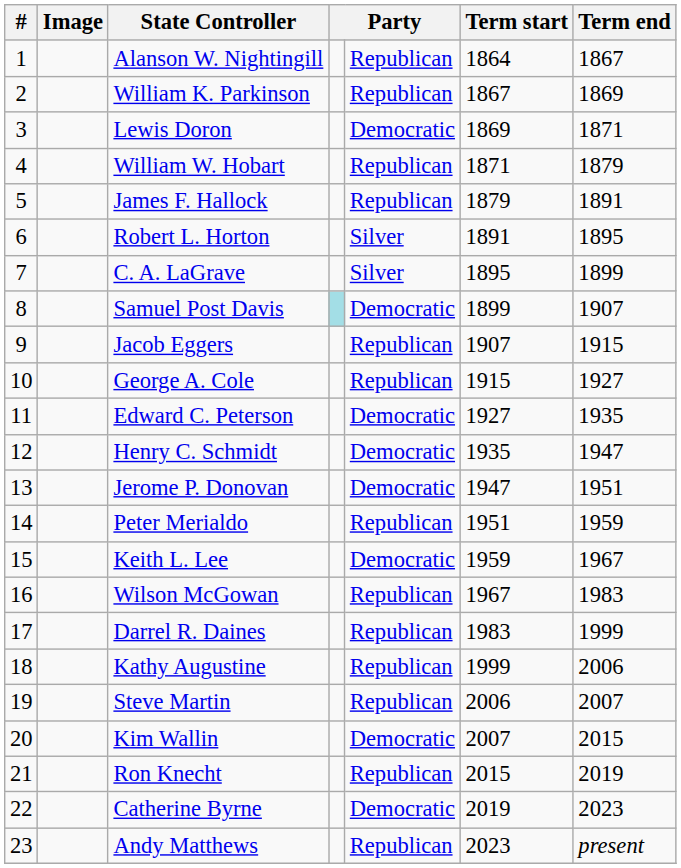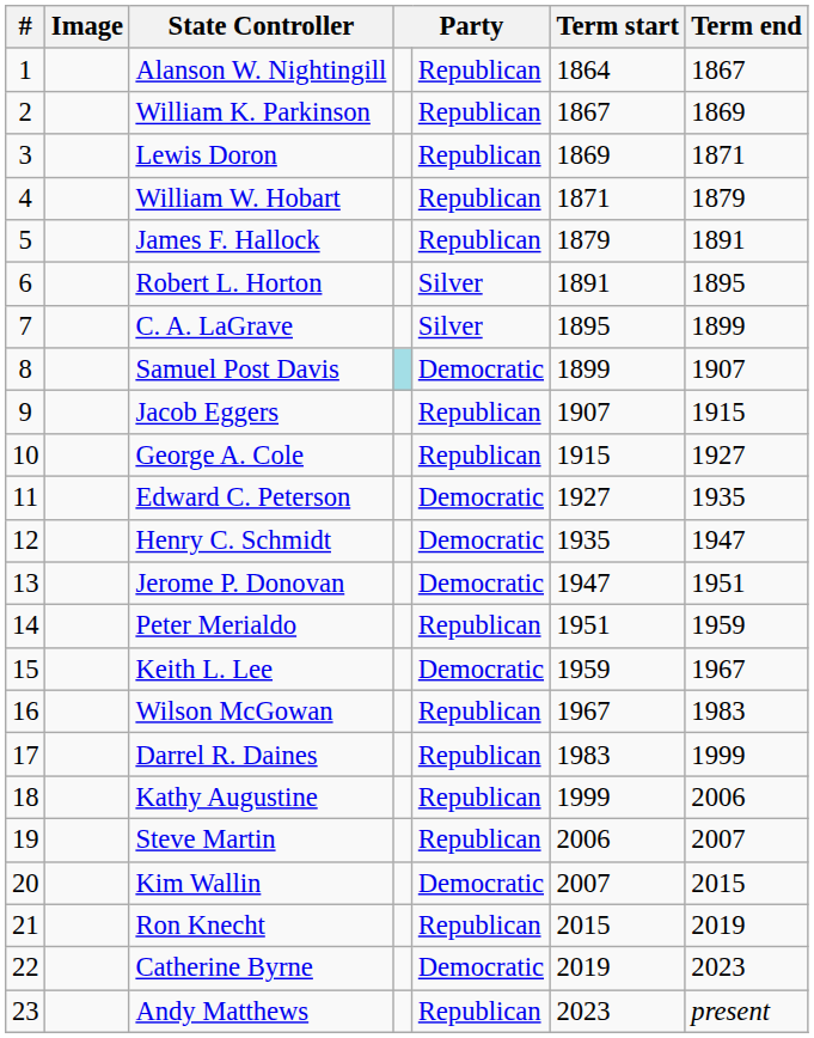Lewis Doron | column 5: Democratic -> Republican
